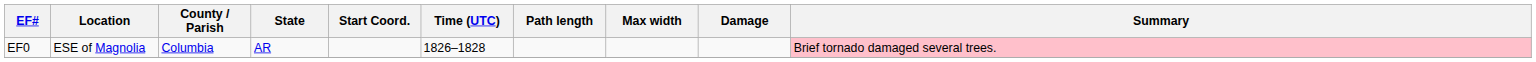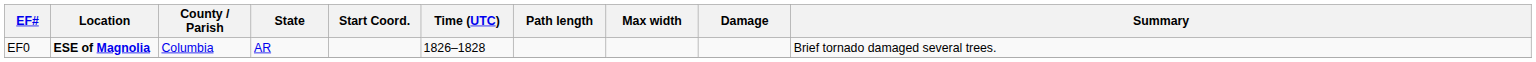EF0 | Location: normal -> bold
EF0 | Summary: pink background -> no background
